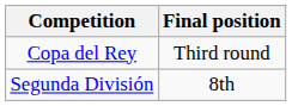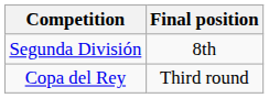rows swapped: Segunda División <-> Copa del Rey
